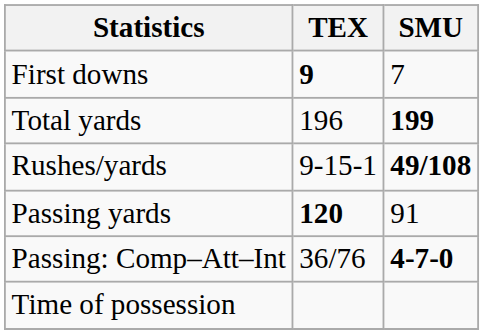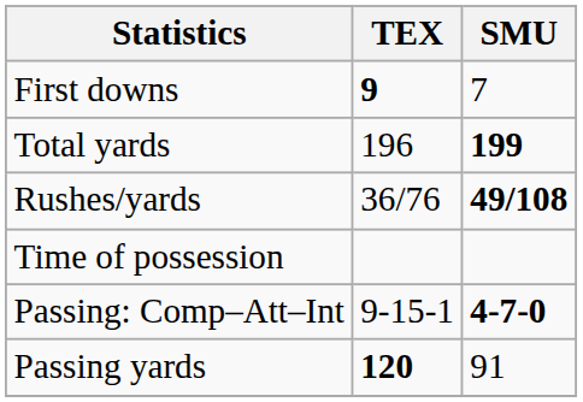Rushes/yards | TEX: 9-15-1 -> 36/76
rows swapped: Passing yards <-> Time of possession
Passing: Comp–Att–Int | TEX: 36/76 -> 9-15-1
